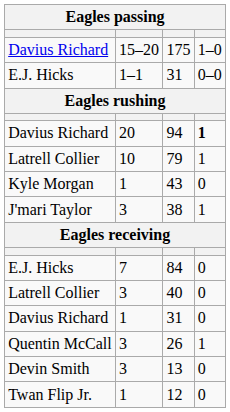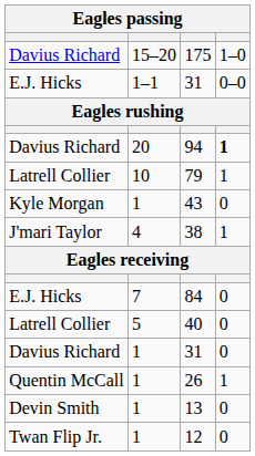38 | column 2: 3 -> 4
40 | column 2: 3 -> 5
26 | column 2: 3 -> 1
13 | column 2: 3 -> 1
